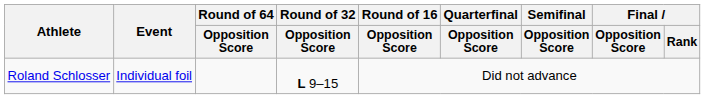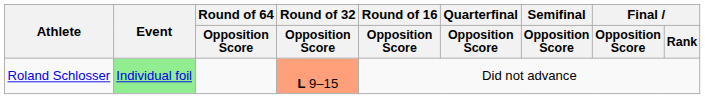Roland Schlosser | Event: no background -> lightgreen background
Roland Schlosser | Round of 32 / Opposition Score: no background -> lightsalmon background
